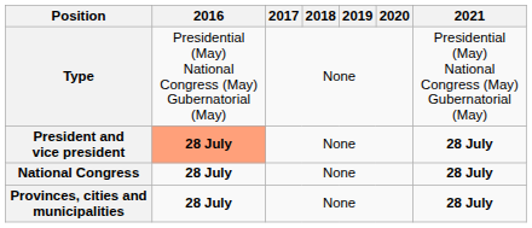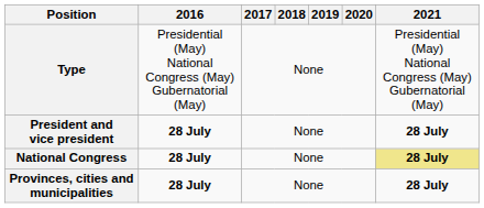President and vice president | 2016: lightsalmon background -> no background
National Congress | 2021: no background -> khaki background
